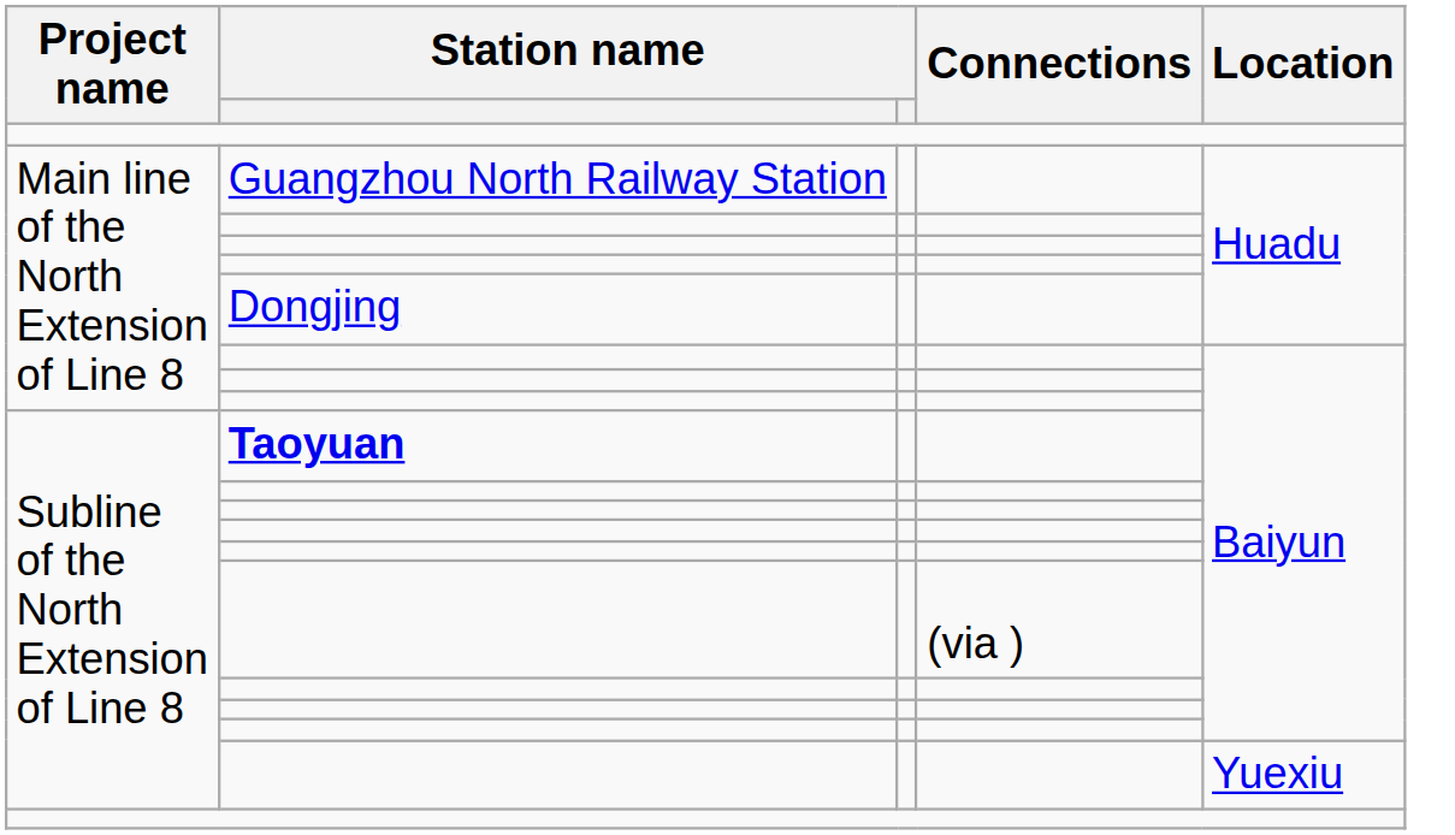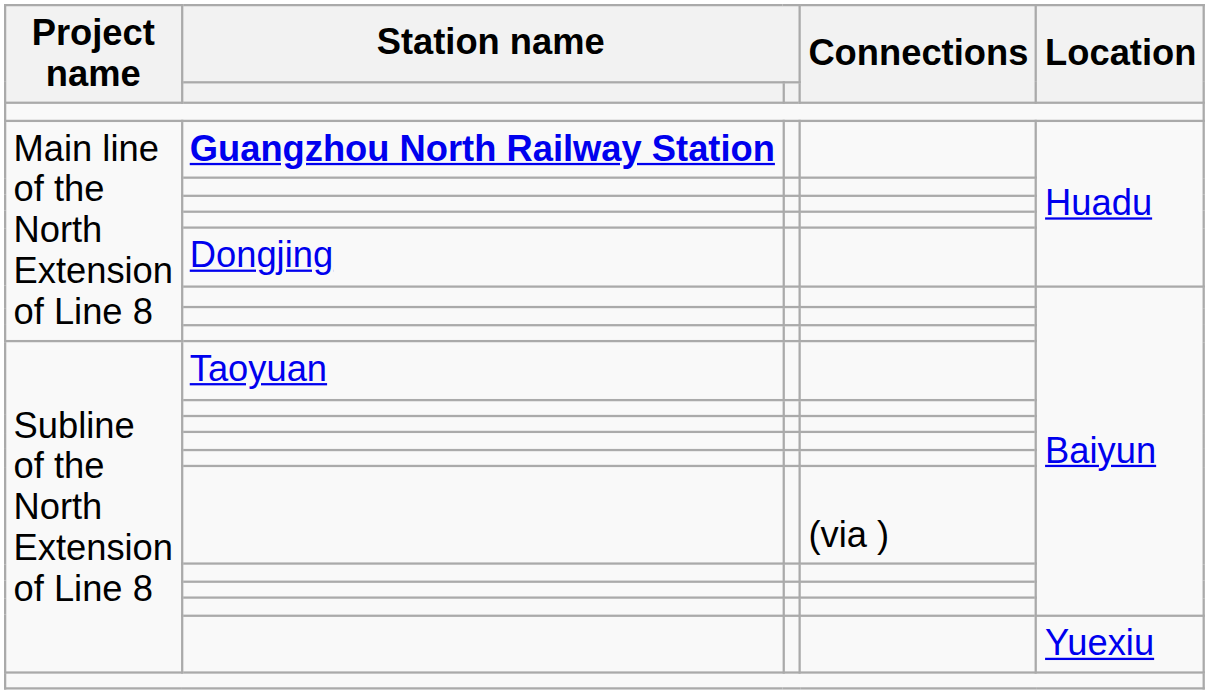Guangzhou North Railway Station | column 2: normal -> bold
Taoyuan | column 2: bold -> normal
